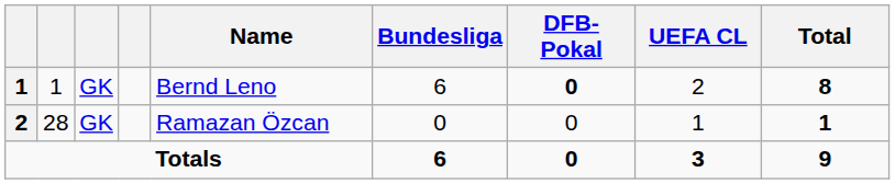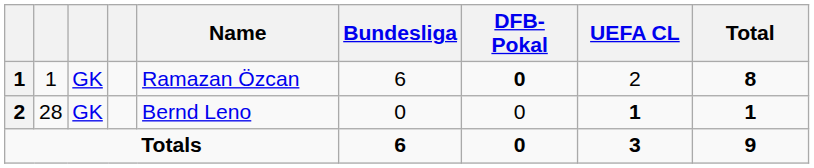row 2 | Name: Bernd Leno -> Ramazan Özcan
row 3 | Name: Ramazan Özcan -> Bernd Leno
row 3 | UEFA CL: normal -> bold
